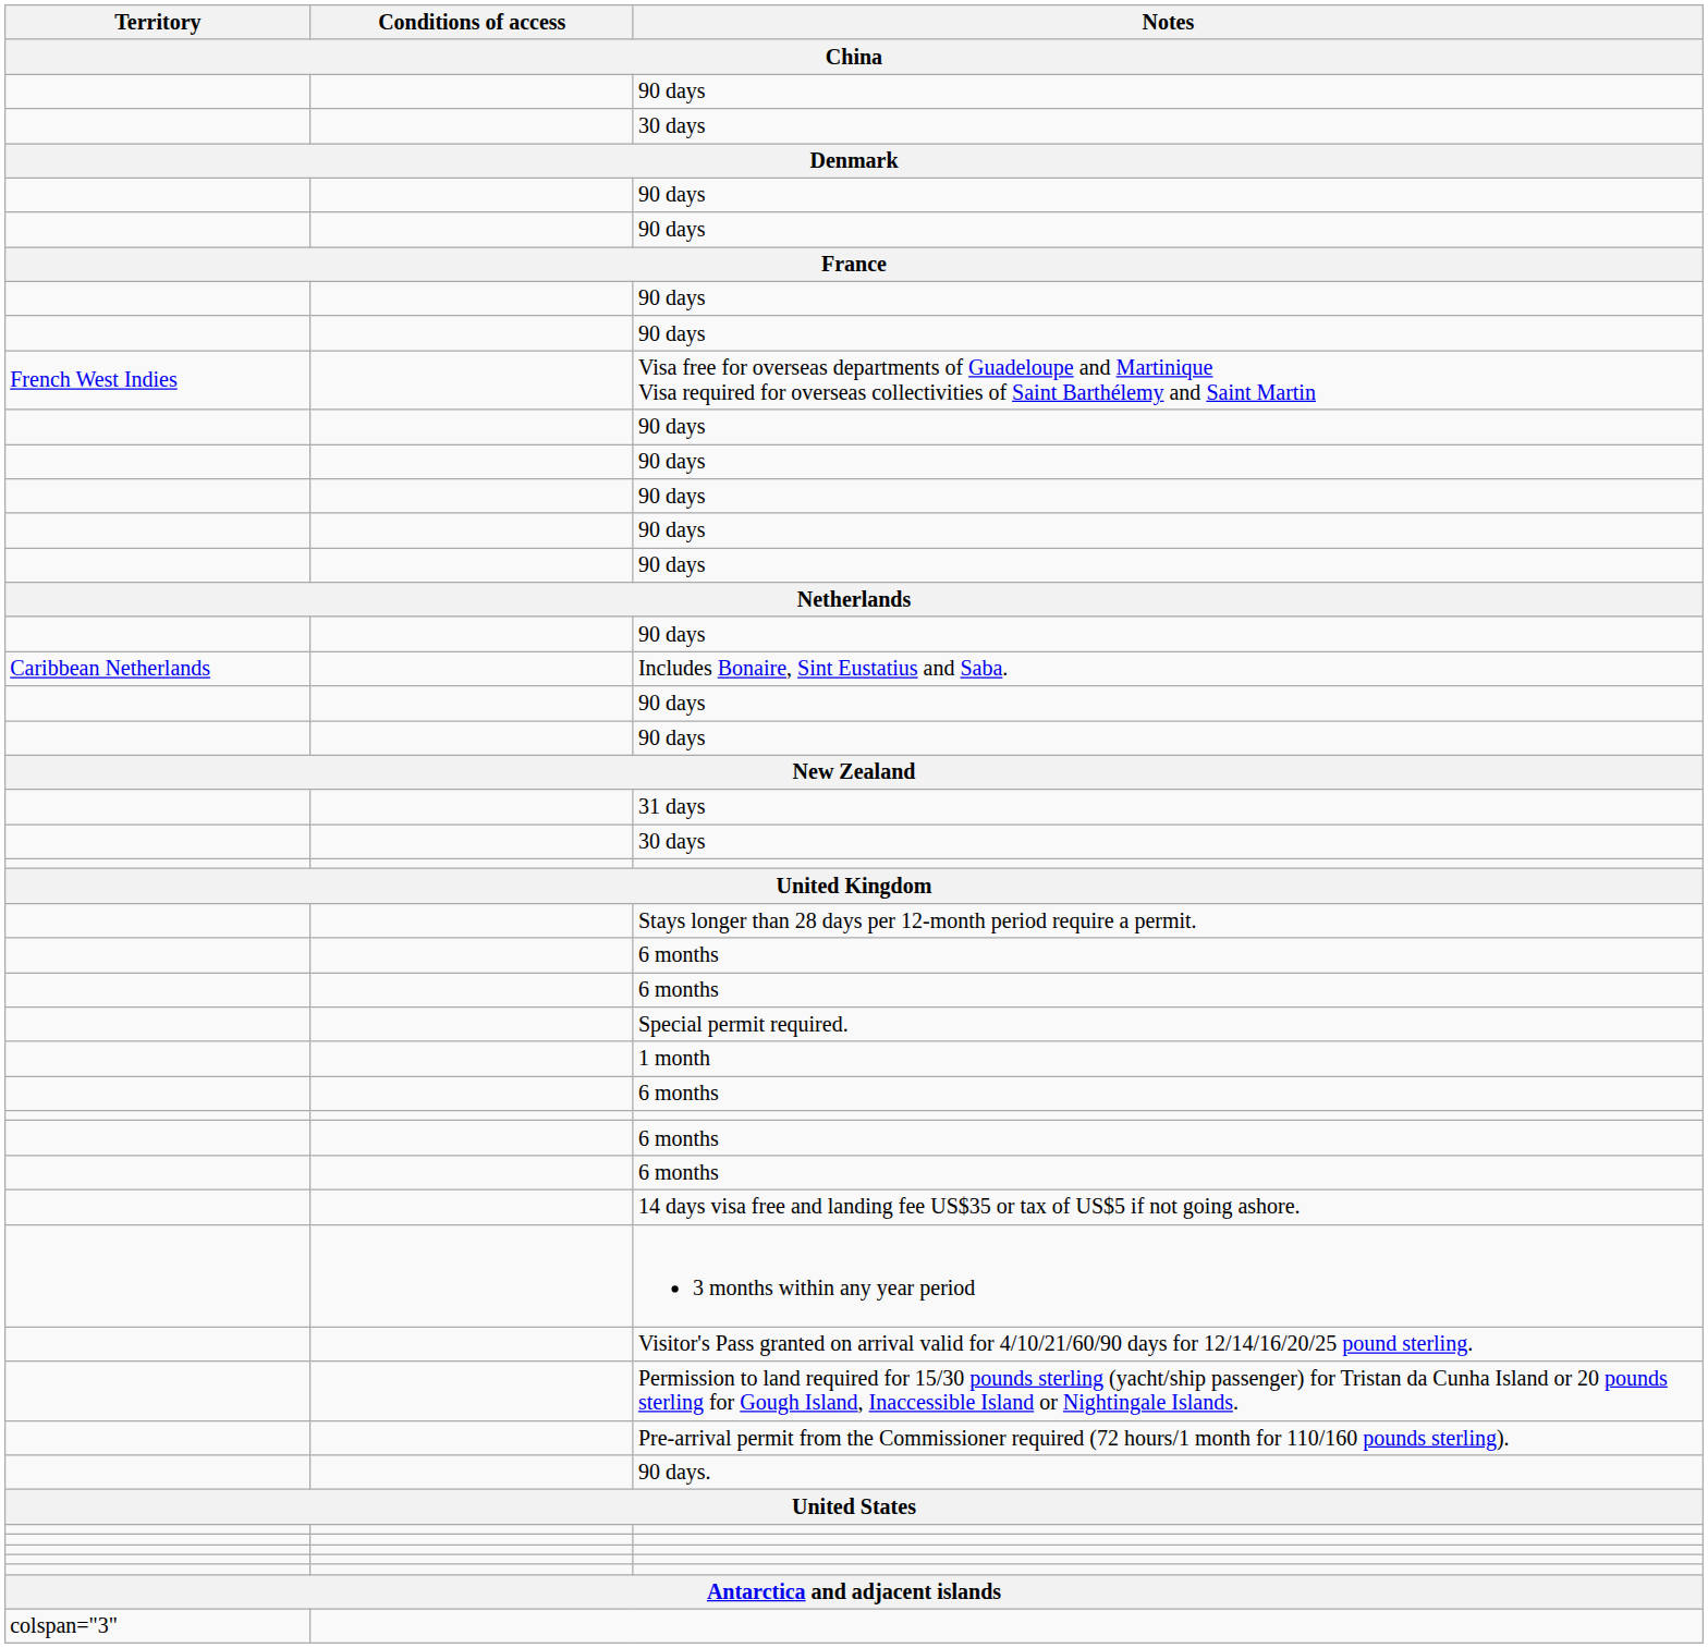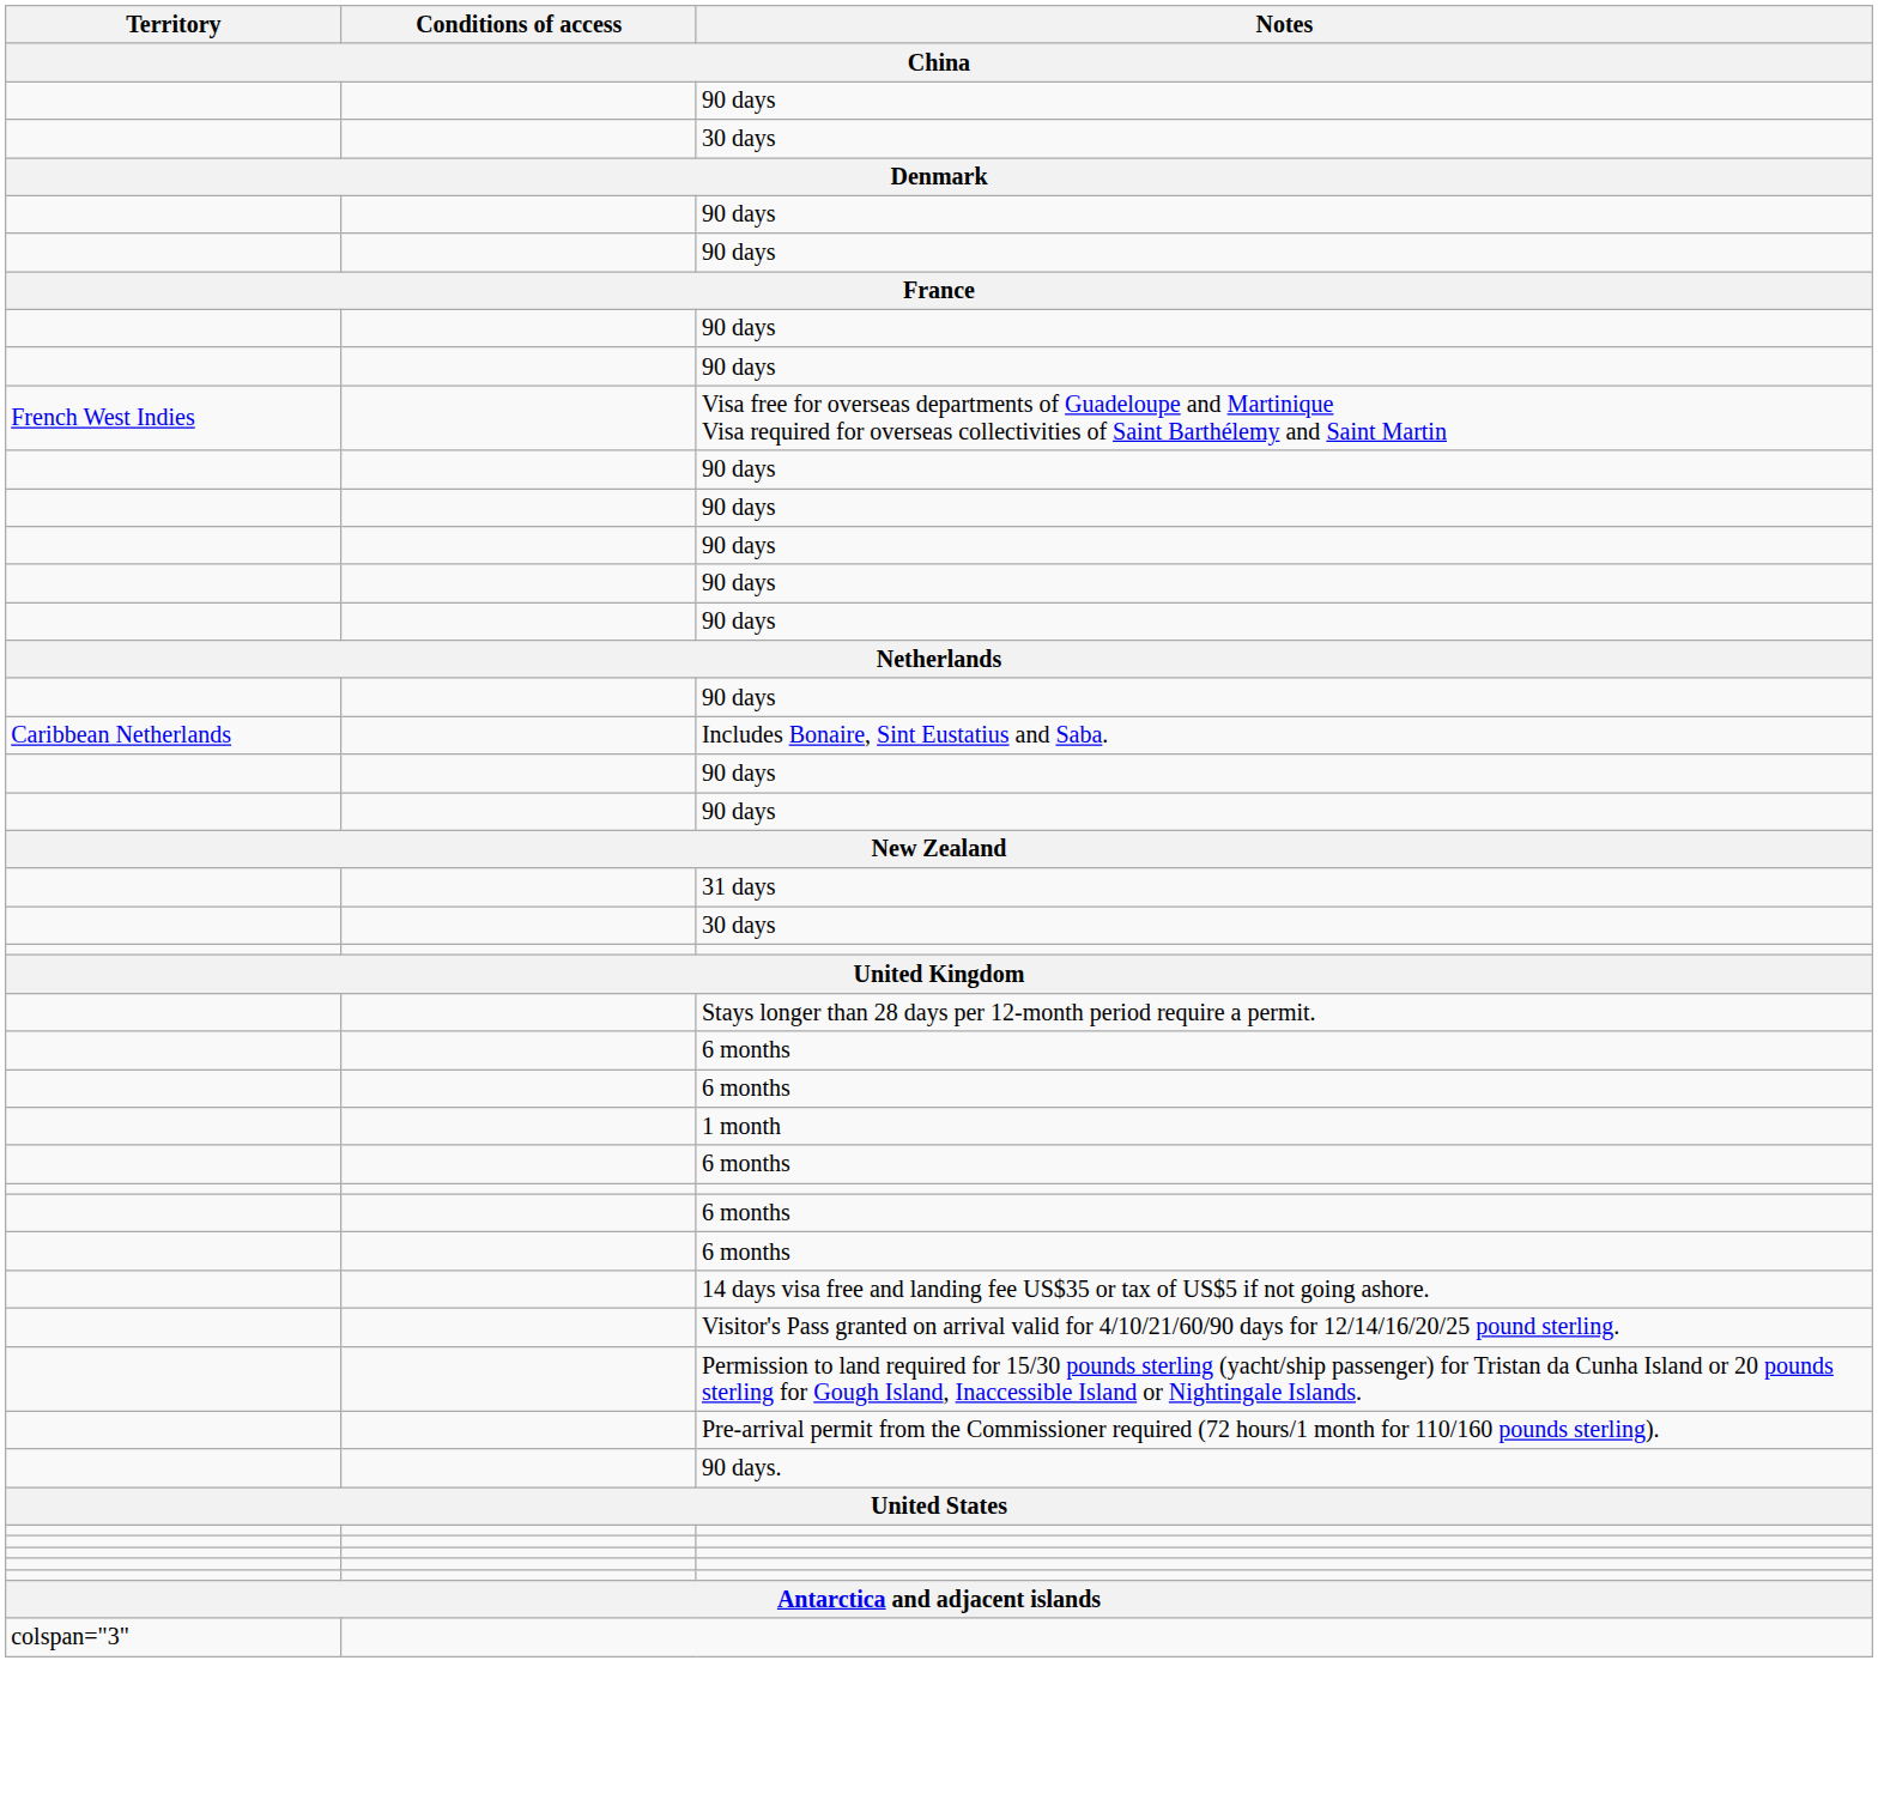- row: Special permit required.
- row: 3 months within any year period
